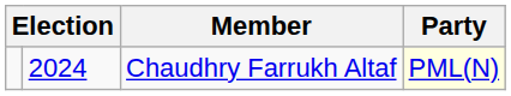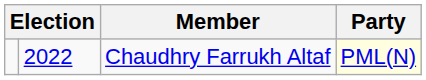Chaudhry Farrukh Altaf | column 2: 2024 -> 2022
